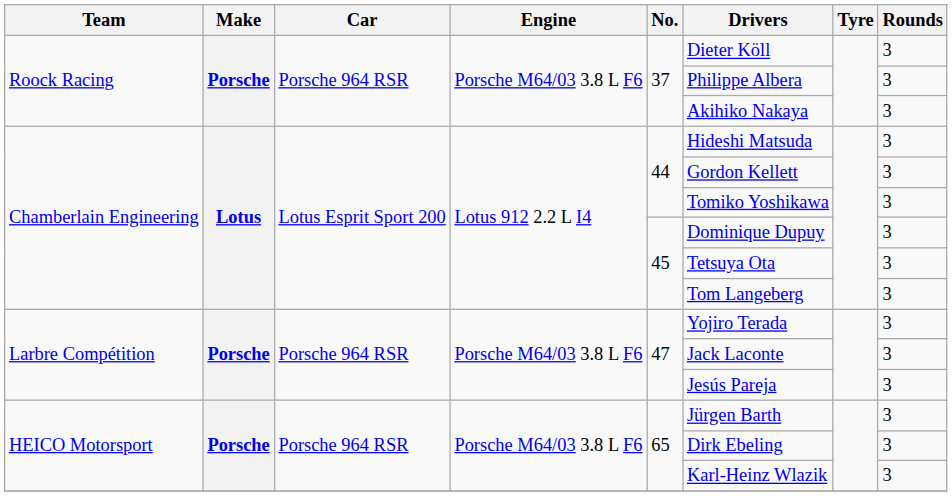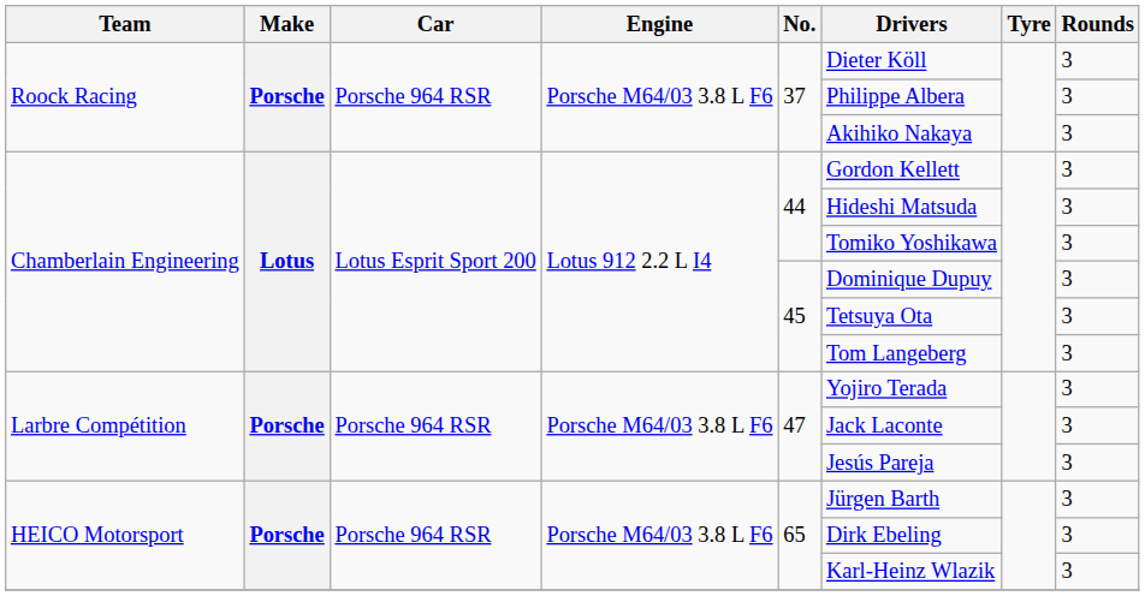row 5 | Drivers: Hideshi Matsuda -> Gordon Kellett
row 6 | Drivers: Gordon Kellett -> Hideshi Matsuda
